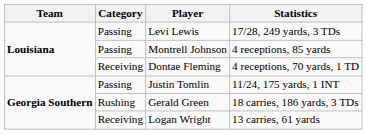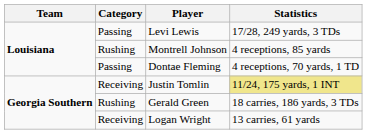Montrell Johnson | Category: Passing -> Rushing
Dontae Fleming | Category: Receiving -> Passing
Justin Tomlin | Category: Passing -> Receiving
Justin Tomlin | Statistics: no background -> khaki background
